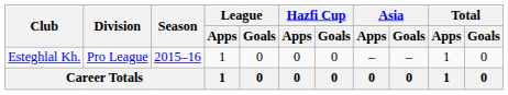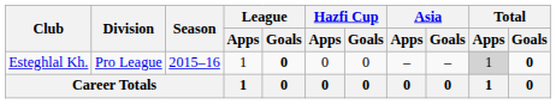Esteghlal Kh. | League / Goals: normal -> bold
Esteghlal Kh. | Total / Apps: no background -> lightgrey background
Esteghlal Kh. | Total / Goals: normal -> bold
